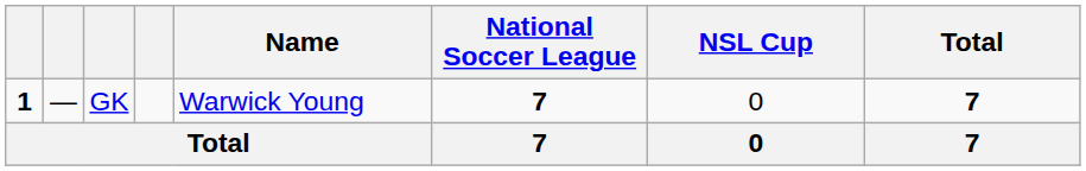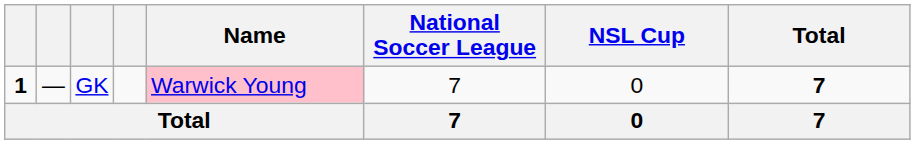GK | Name: no background -> pink background
GK | National Soccer League: bold -> normal
